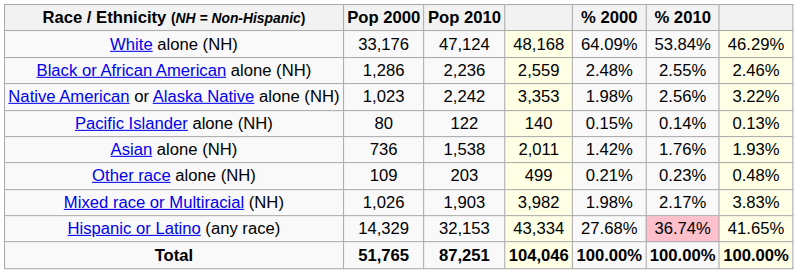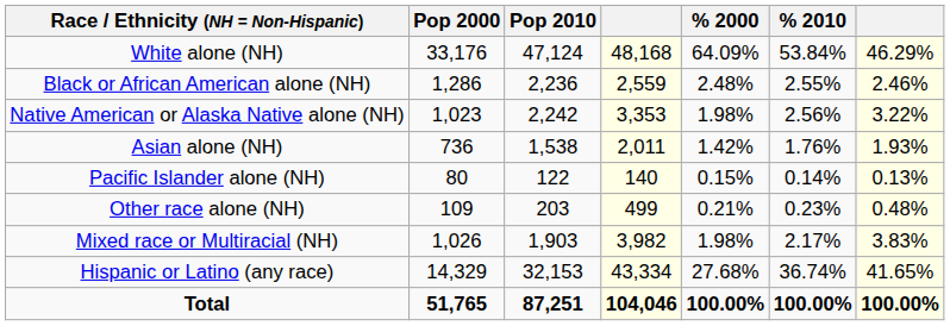rows swapped: Asian alone (NH) <-> Pacific Islander alone (NH)
Hispanic or Latino (any race) | % 2010: pink background -> no background
